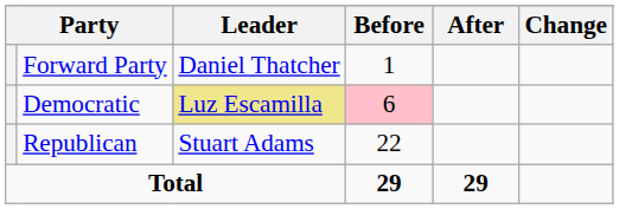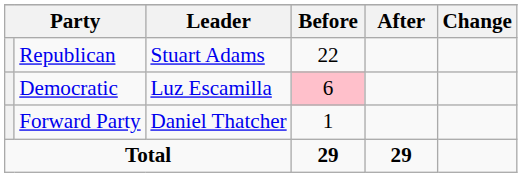rows swapped: Republican <-> Forward Party
Democratic | Leader: khaki background -> no background
